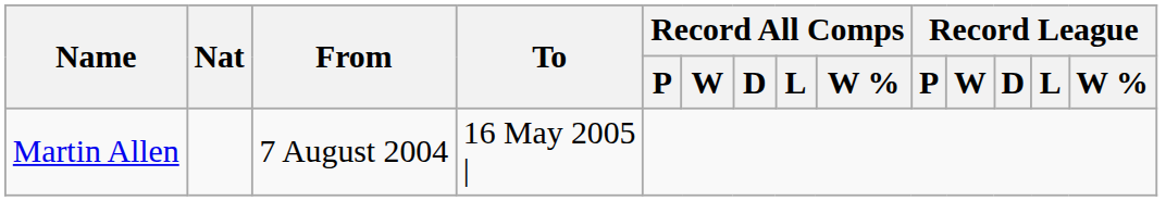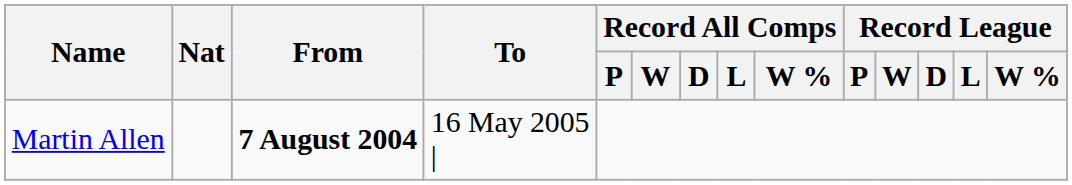Martin Allen | From: normal -> bold
